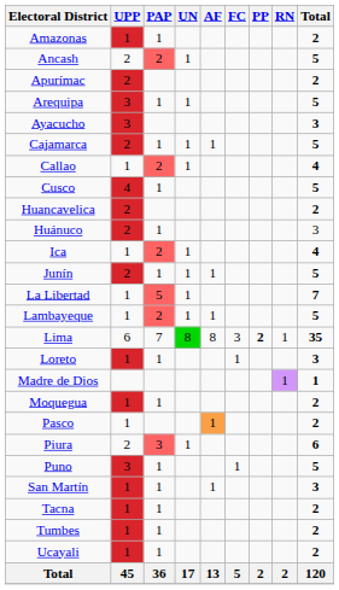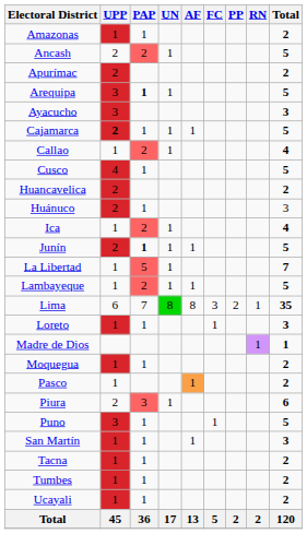Arequipa | PAP: normal -> bold
Cajamarca | UPP: normal -> bold
Junín | PAP: normal -> bold
Lima | PP: bold -> normal
